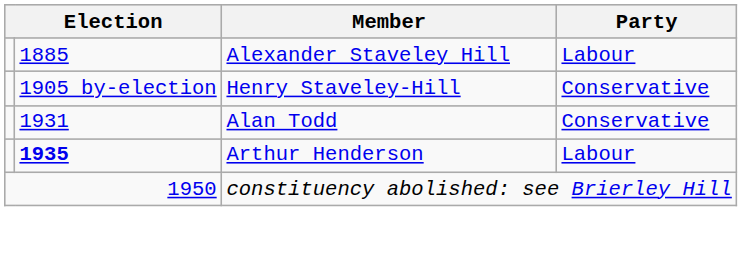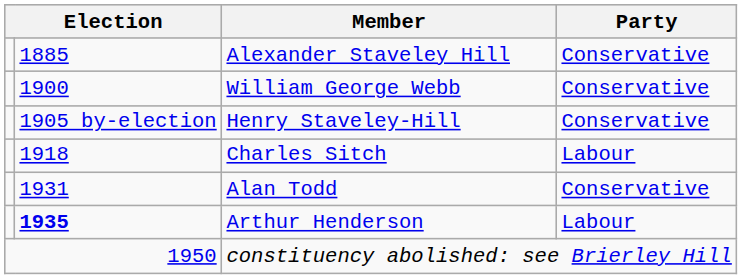Alexander Staveley Hill | Party: Labour -> Conservative
+ row: 1900 | William George Webb | Conservative
+ row: 1918 | Charles Sitch | Labour
